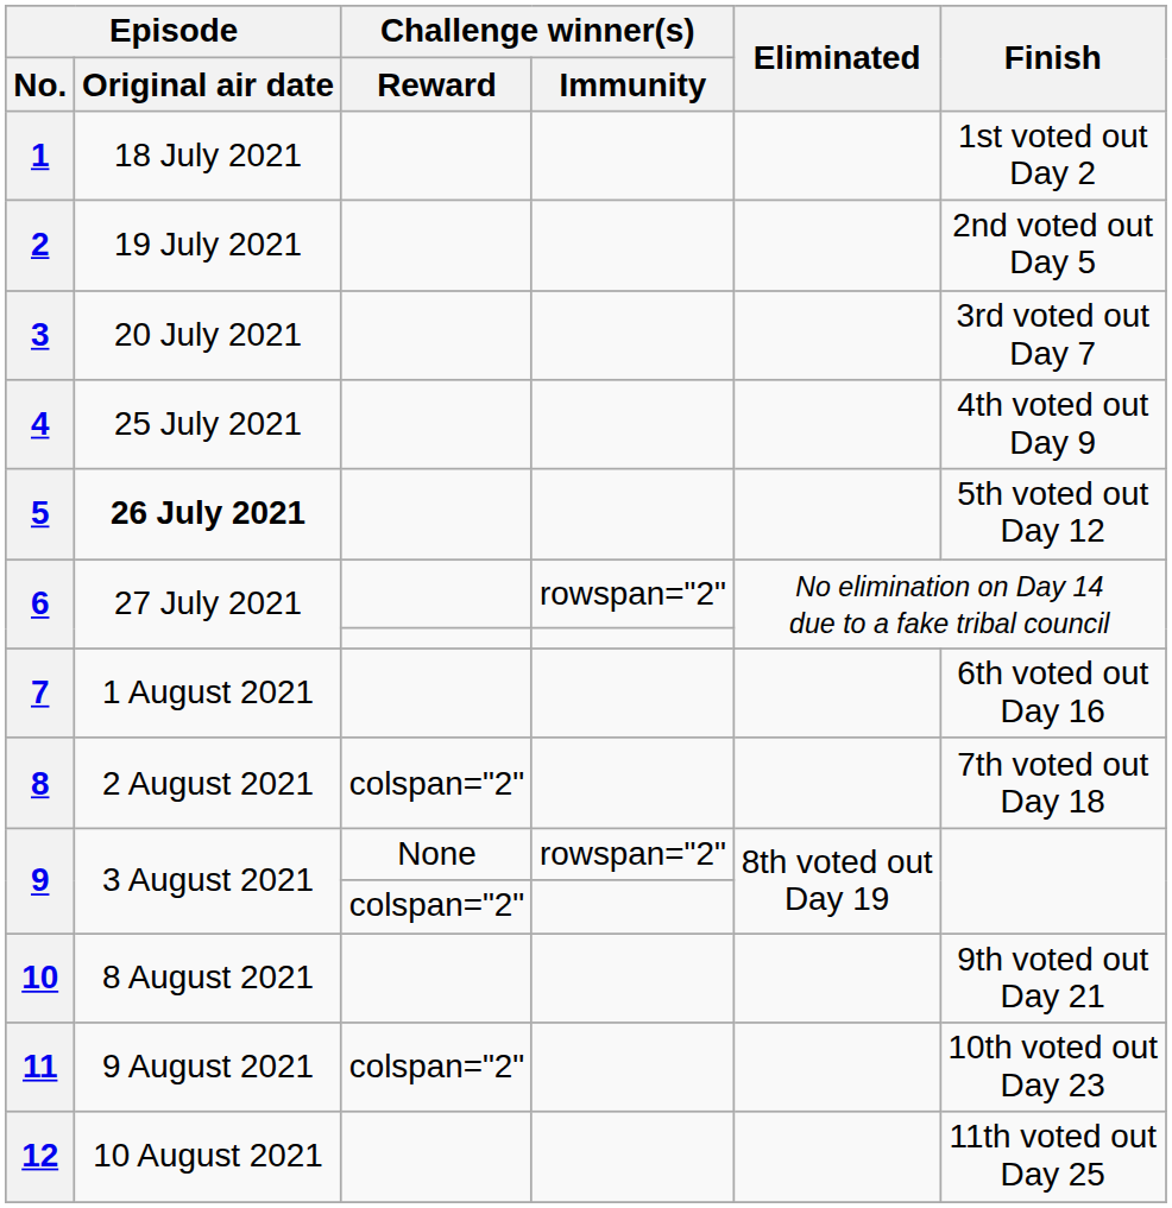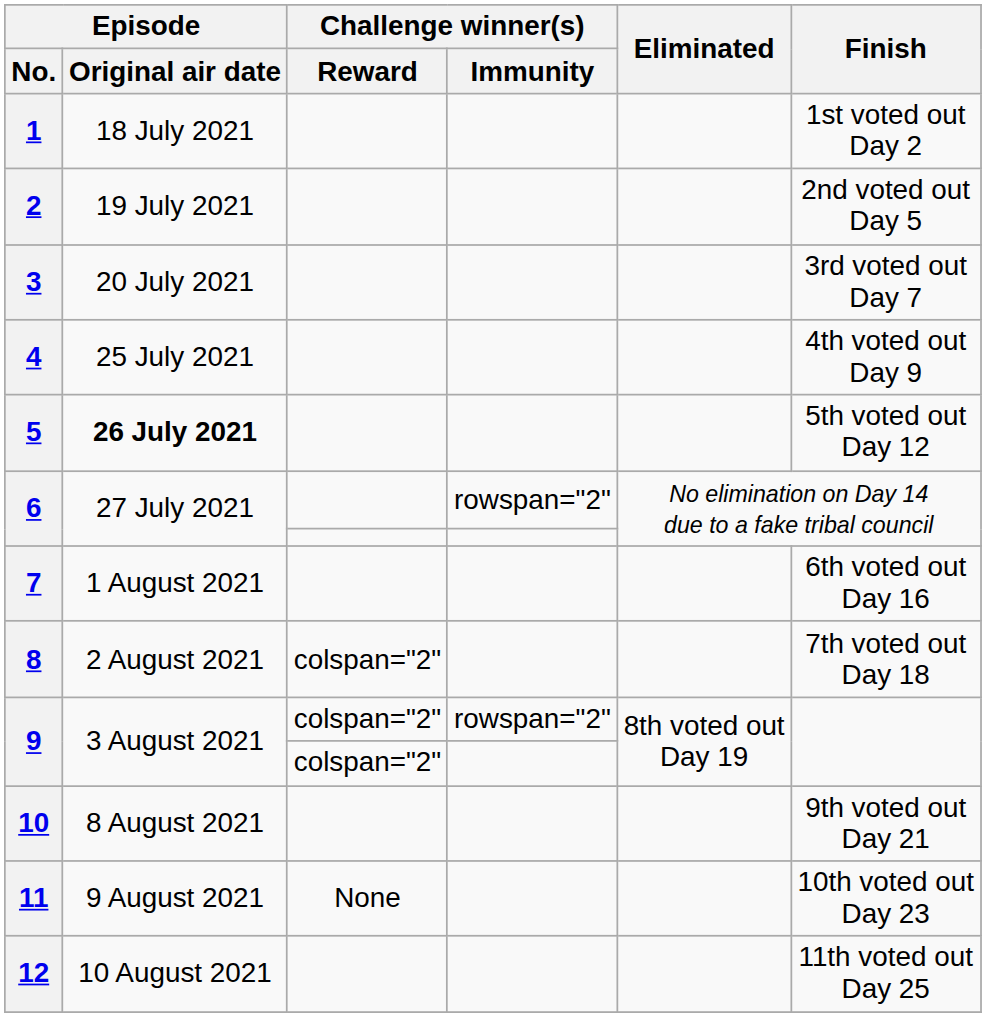9 / rowspan="2" | Challenge winner(s) / Reward: None -> colspan="2"
11 | Challenge winner(s) / Reward: colspan="2" -> None
